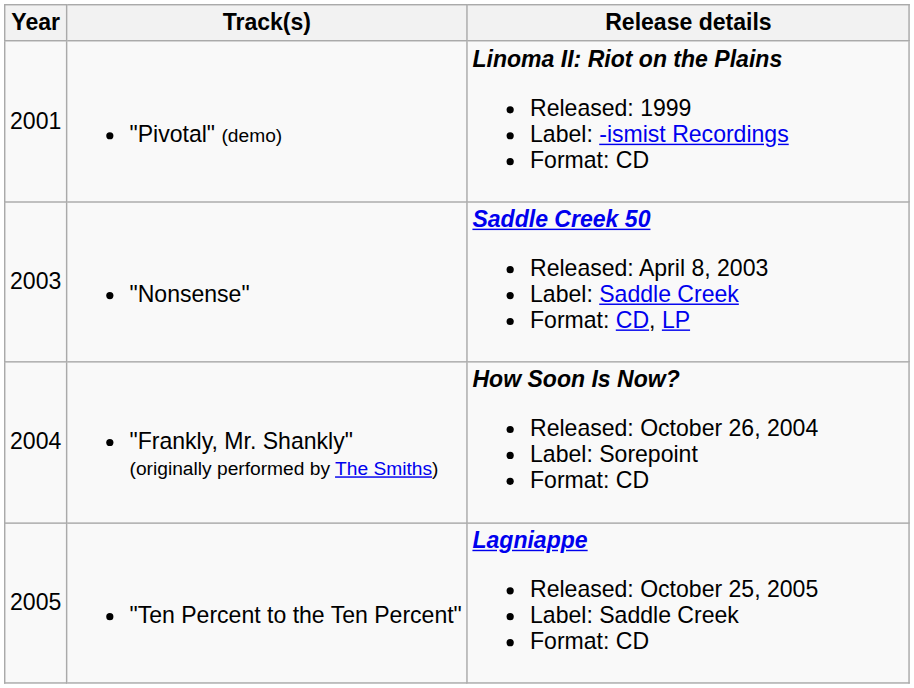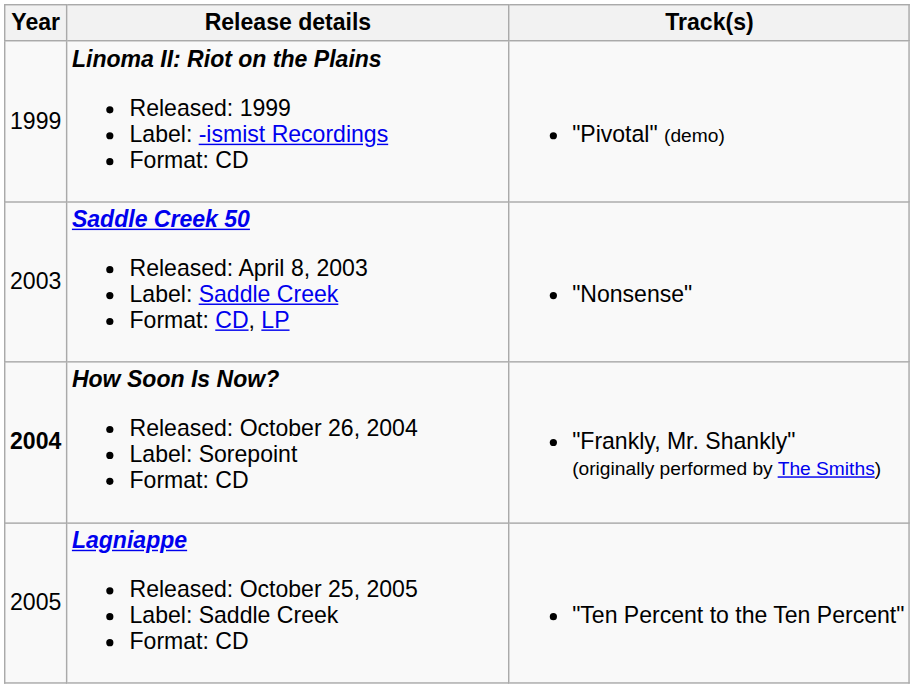columns swapped: Release details <-> Track(s)
row 2 | Year: 2001 -> 1999
row 4 | Year: normal -> bold
